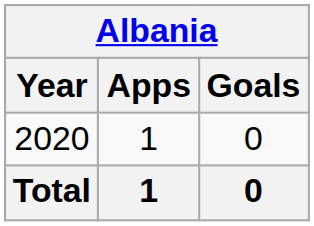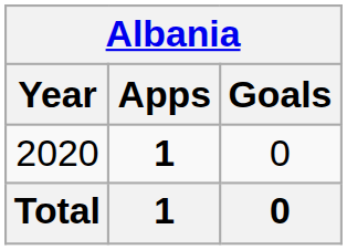2020 | Apps: normal -> bold
